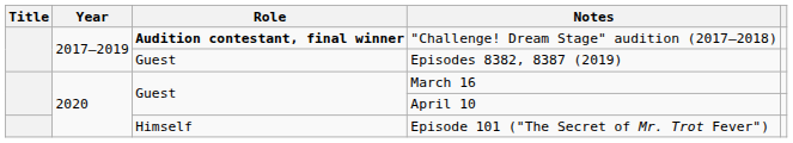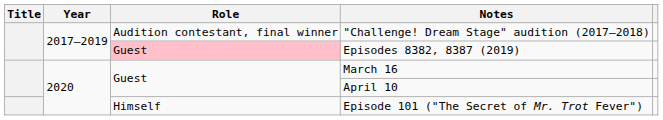"Challenge! Dream Stage" audition (2017–2018) | Role: bold -> normal
Episodes 8382, 8387 (2019) | Role: no background -> pink background
